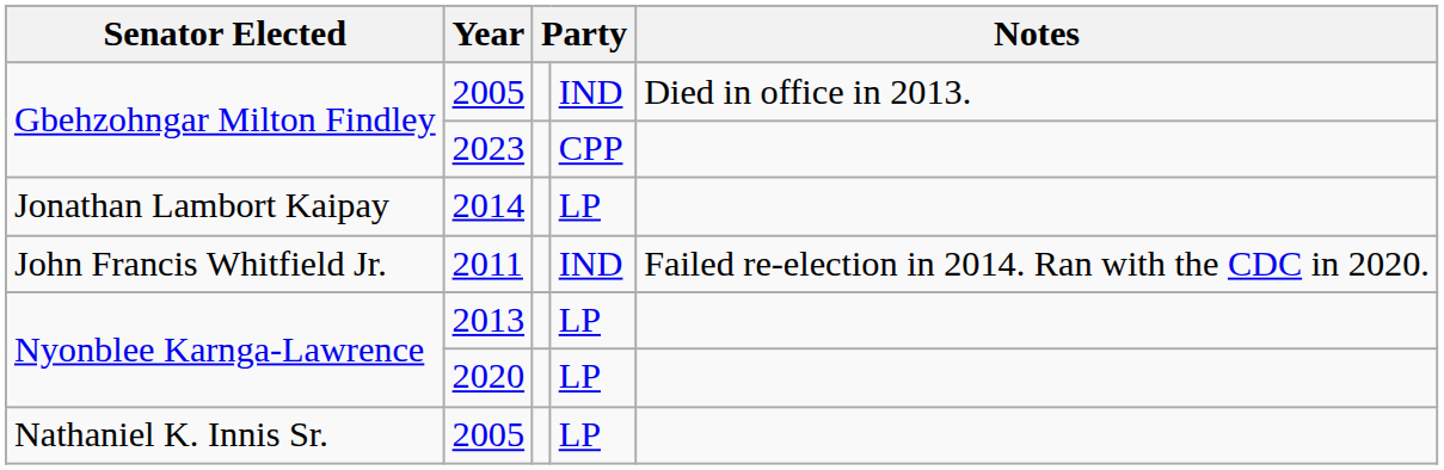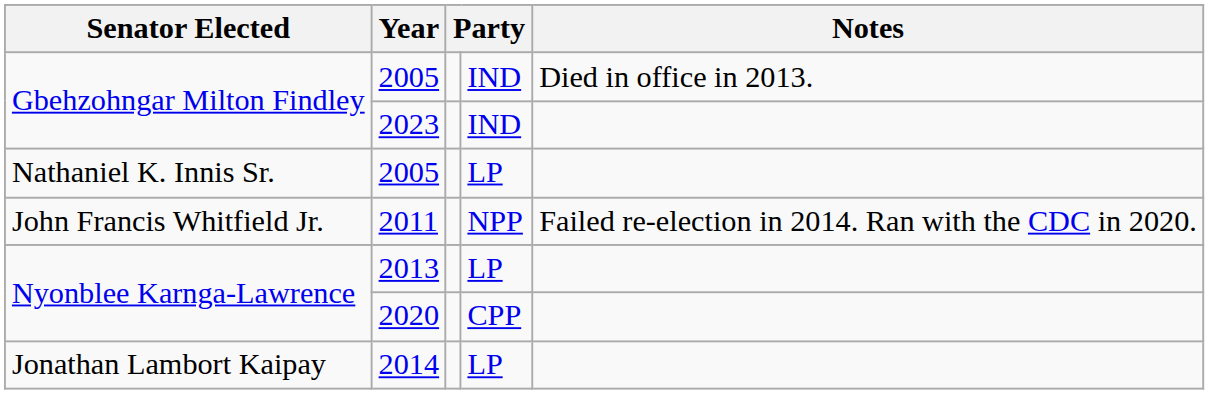2023 | column 4: CPP -> IND
rows swapped: Nathaniel K. Innis Sr. / 2005 <-> 2014
2011 | column 4: IND -> NPP
2020 | column 4: LP -> CPP
